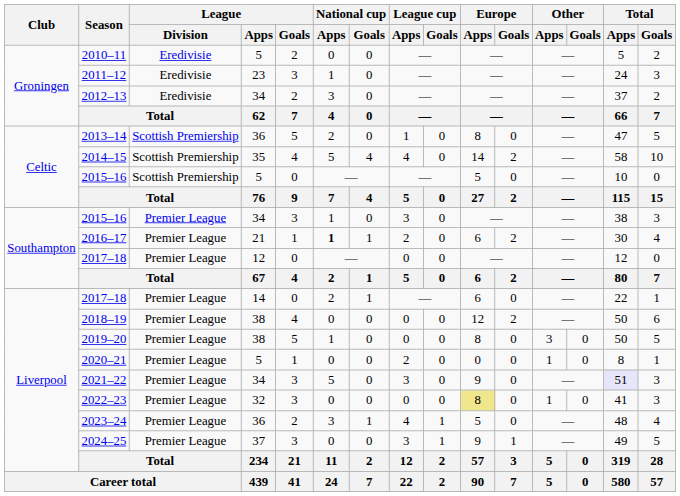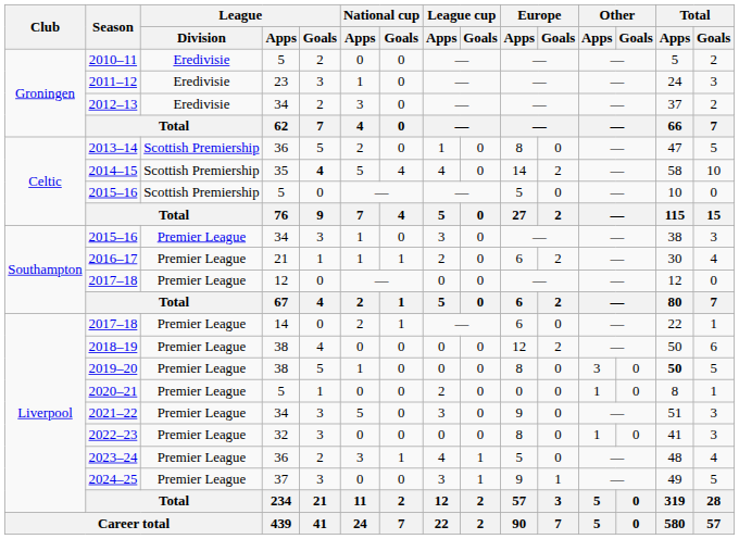2014–15 | League / Goals: normal -> bold
2016–17 | National cup / Apps: bold -> normal
2019–20 | Total / Apps: normal -> bold
2021–22 | Total / Apps: lavender background -> no background
2022–23 | Europe / Apps: khaki background -> no background
